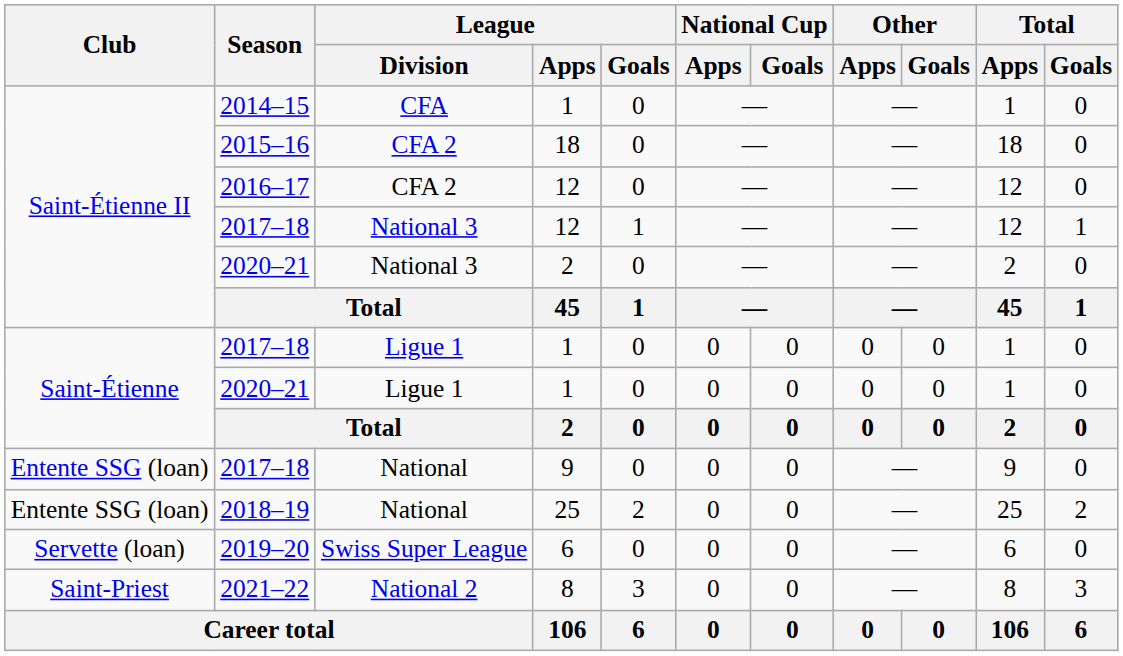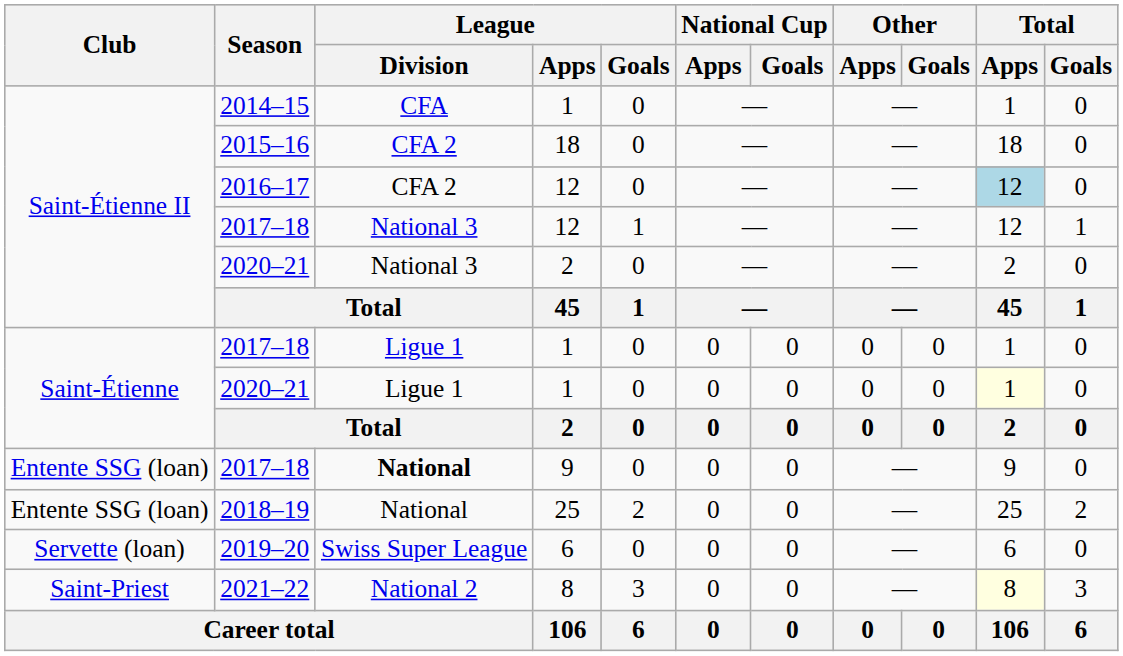2016–17 | Total / Apps: no background -> lightblue background
2020–21 / 1 | Total / Apps: no background -> lightyellow background
2017–18 / 9 | League / Division: normal -> bold
2021–22 | Total / Apps: no background -> lightyellow background
